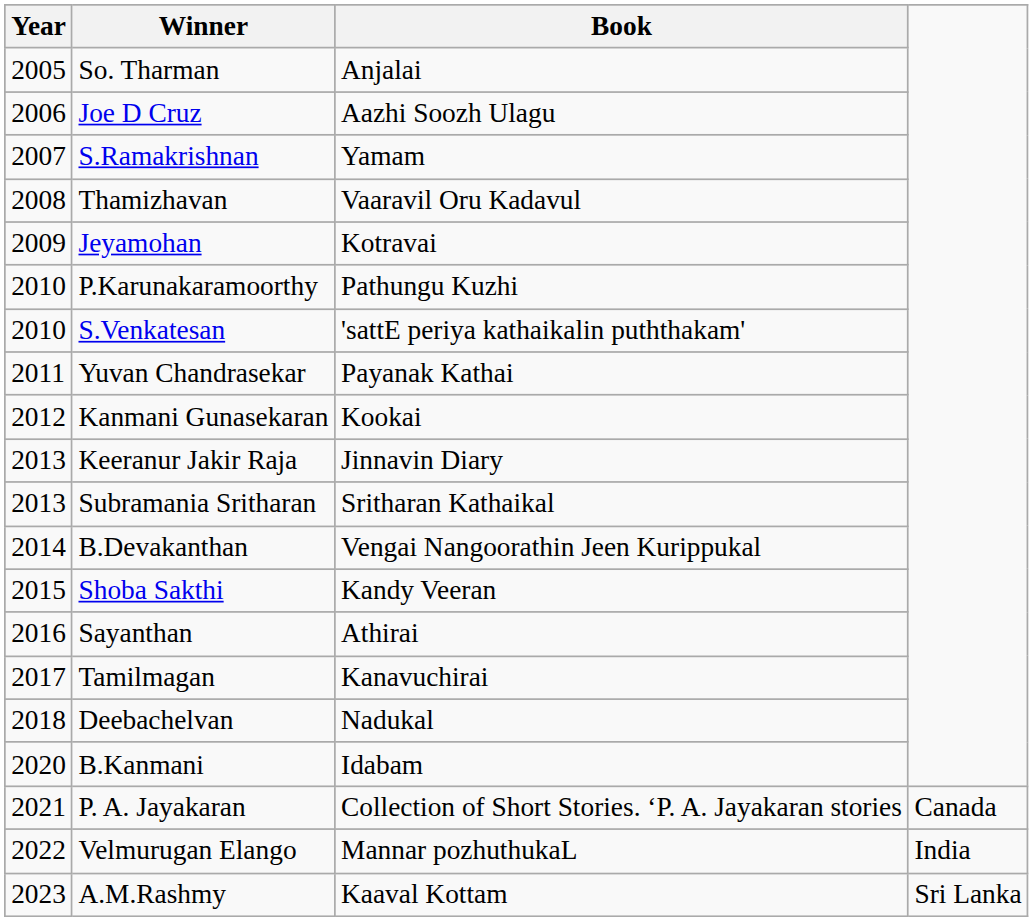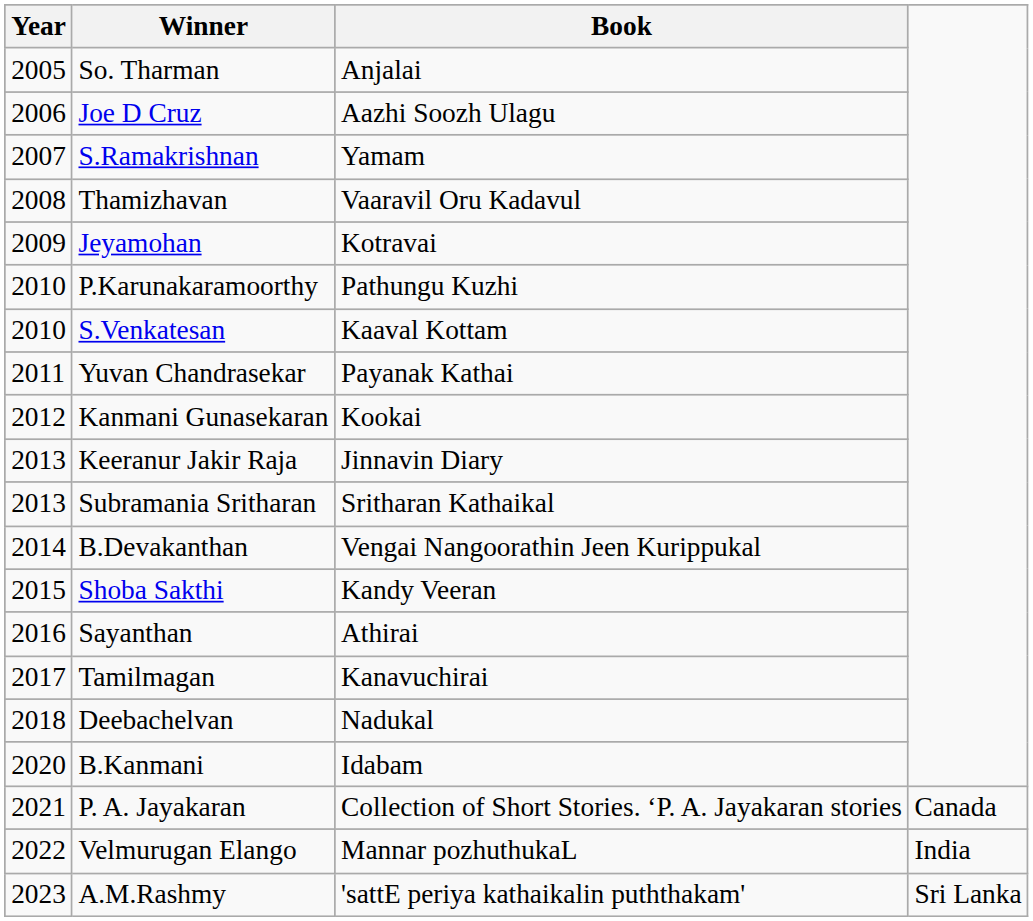S.Venkatesan | Book: 'sattE periya kathaikalin puththakam' -> Kaaval Kottam
A.M.Rashmy | Book: Kaaval Kottam -> 'sattE periya kathaikalin puththakam'
